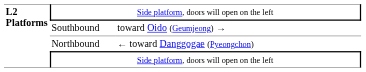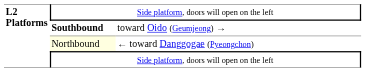Southbound | column 2: normal -> bold
Northbound | column 2: no background -> lightyellow background
